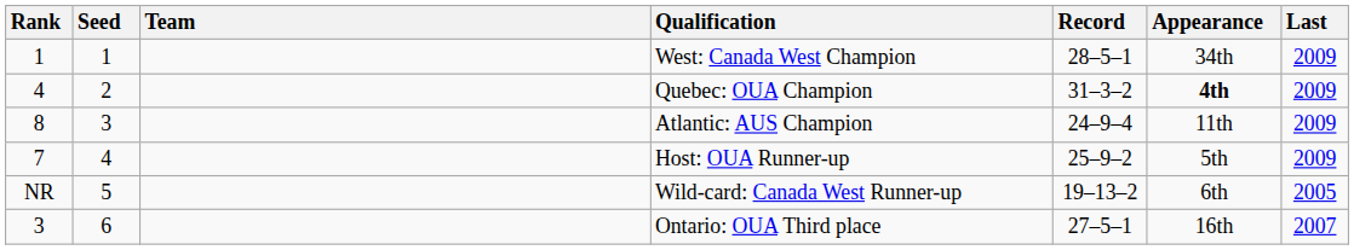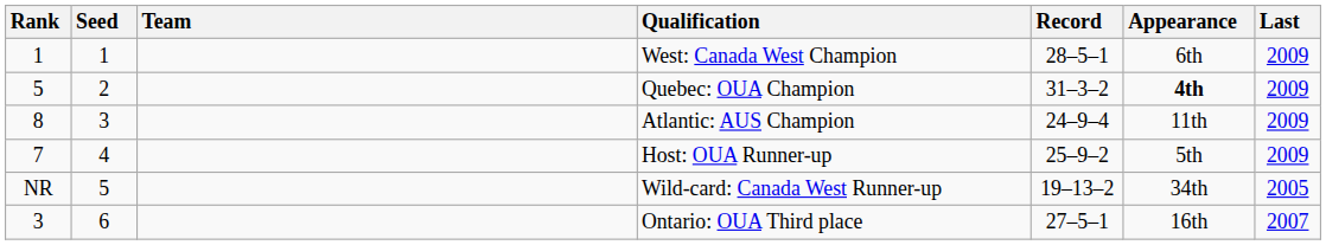West: Canada West Champion | Appearance: 34th -> 6th
Quebec: OUA Champion | Rank: 4 -> 5
Wild-card: Canada West Runner-up | Appearance: 6th -> 34th
